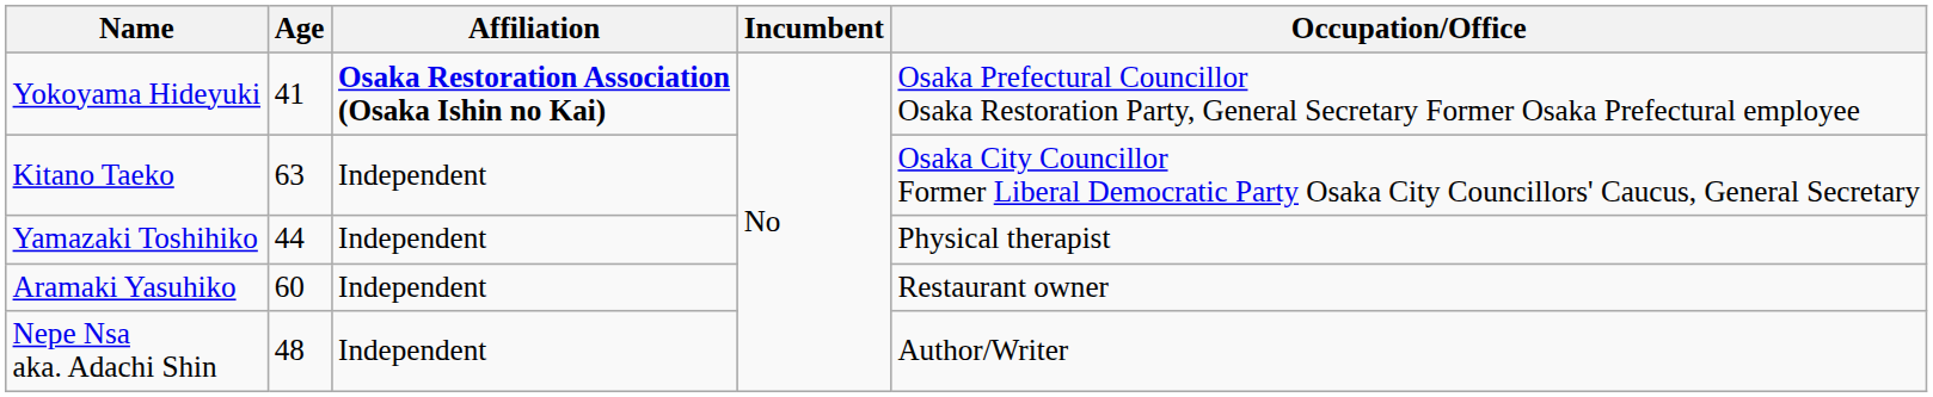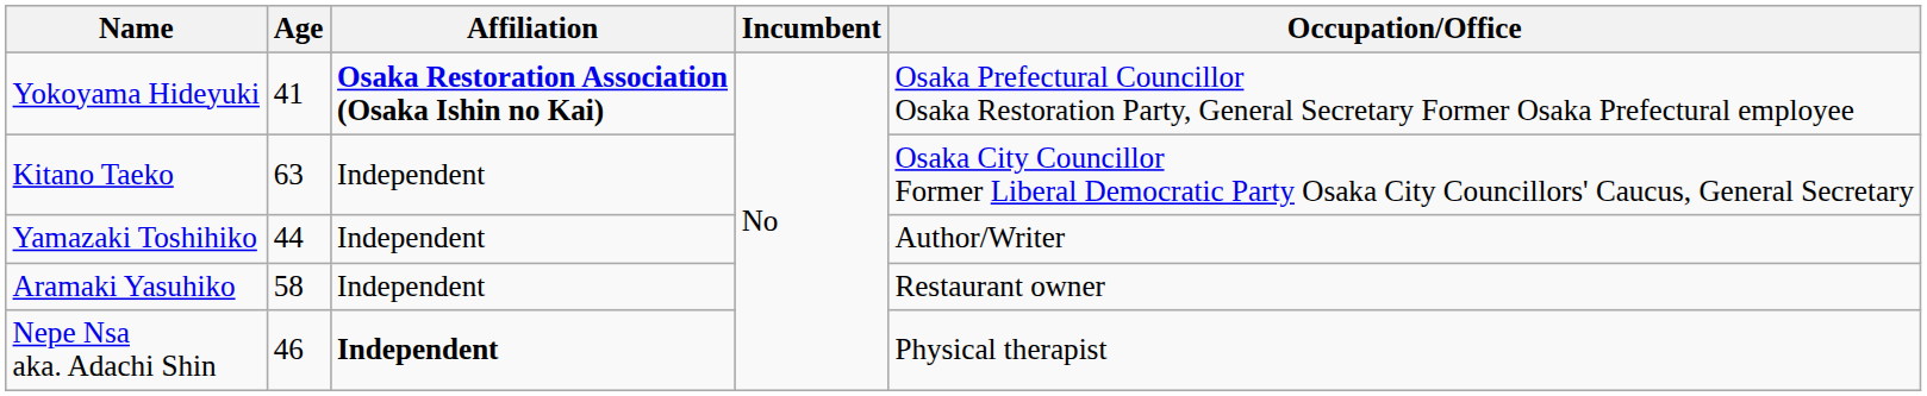Yamazaki Toshihiko | Occupation/Office: Physical therapist -> Author/Writer
Aramaki Yasuhiko | Age: 60 -> 58
Nepe Nsa aka. Adachi Shin | Age: 48 -> 46
Nepe Nsa aka. Adachi Shin | Affiliation: normal -> bold
Nepe Nsa aka. Adachi Shin | Occupation/Office: Author/Writer -> Physical therapist
